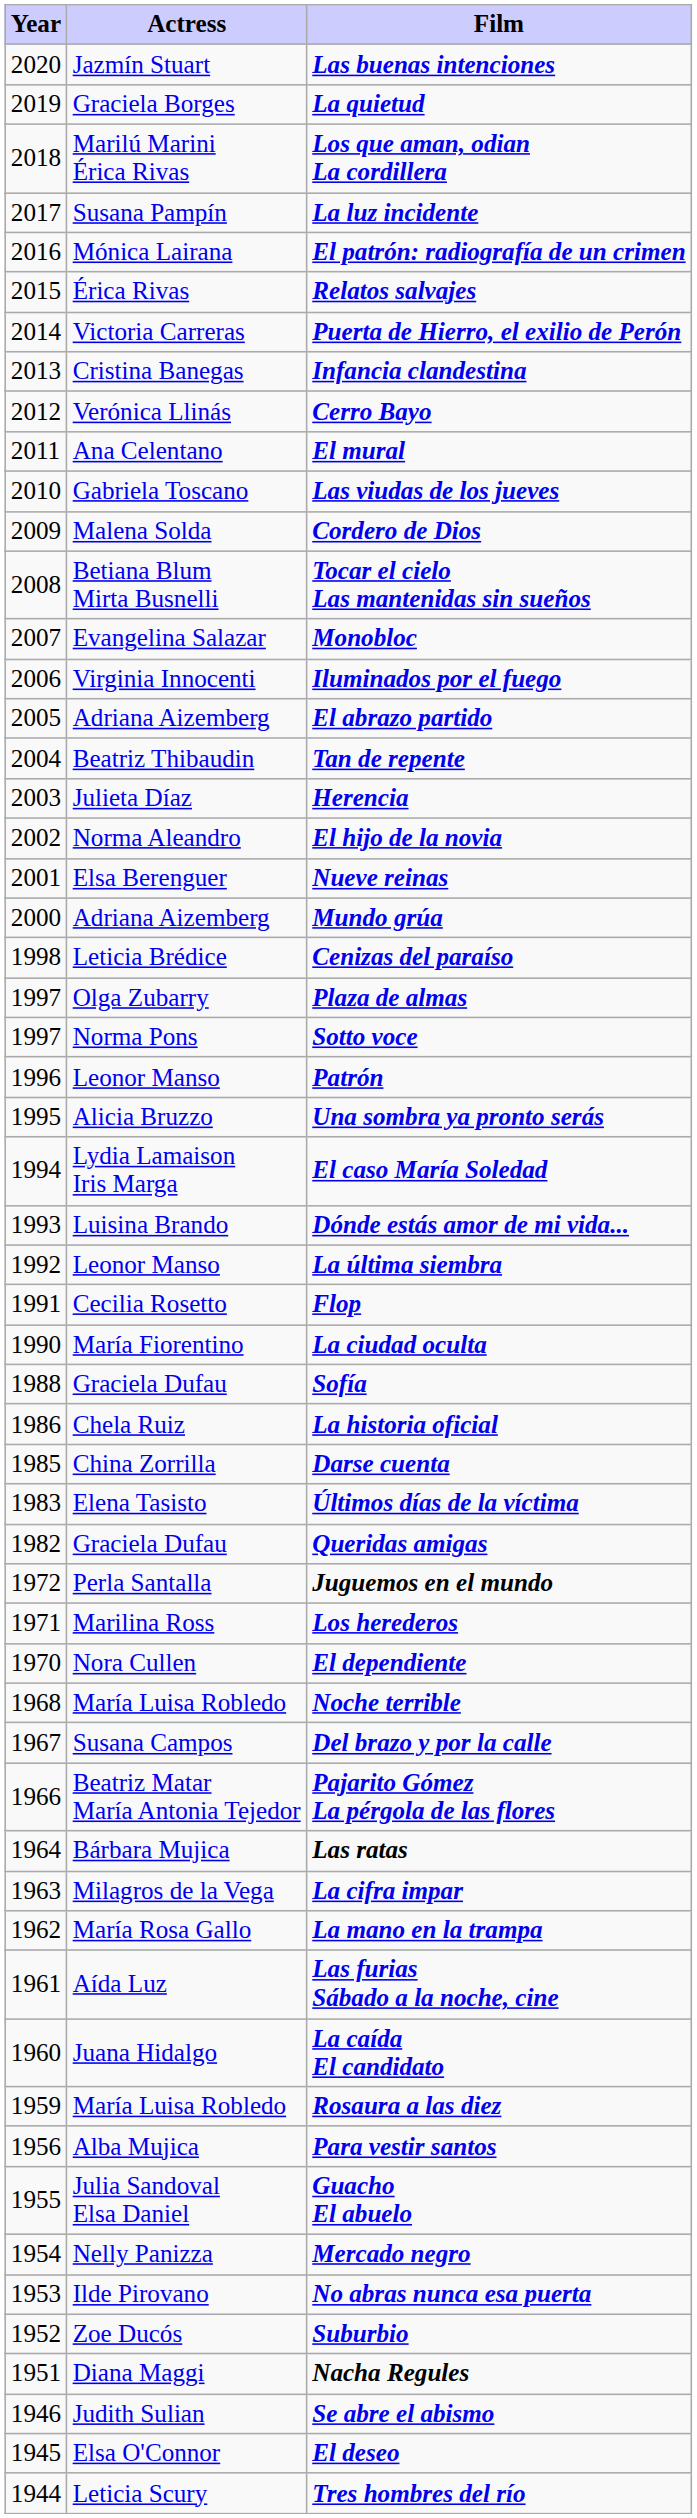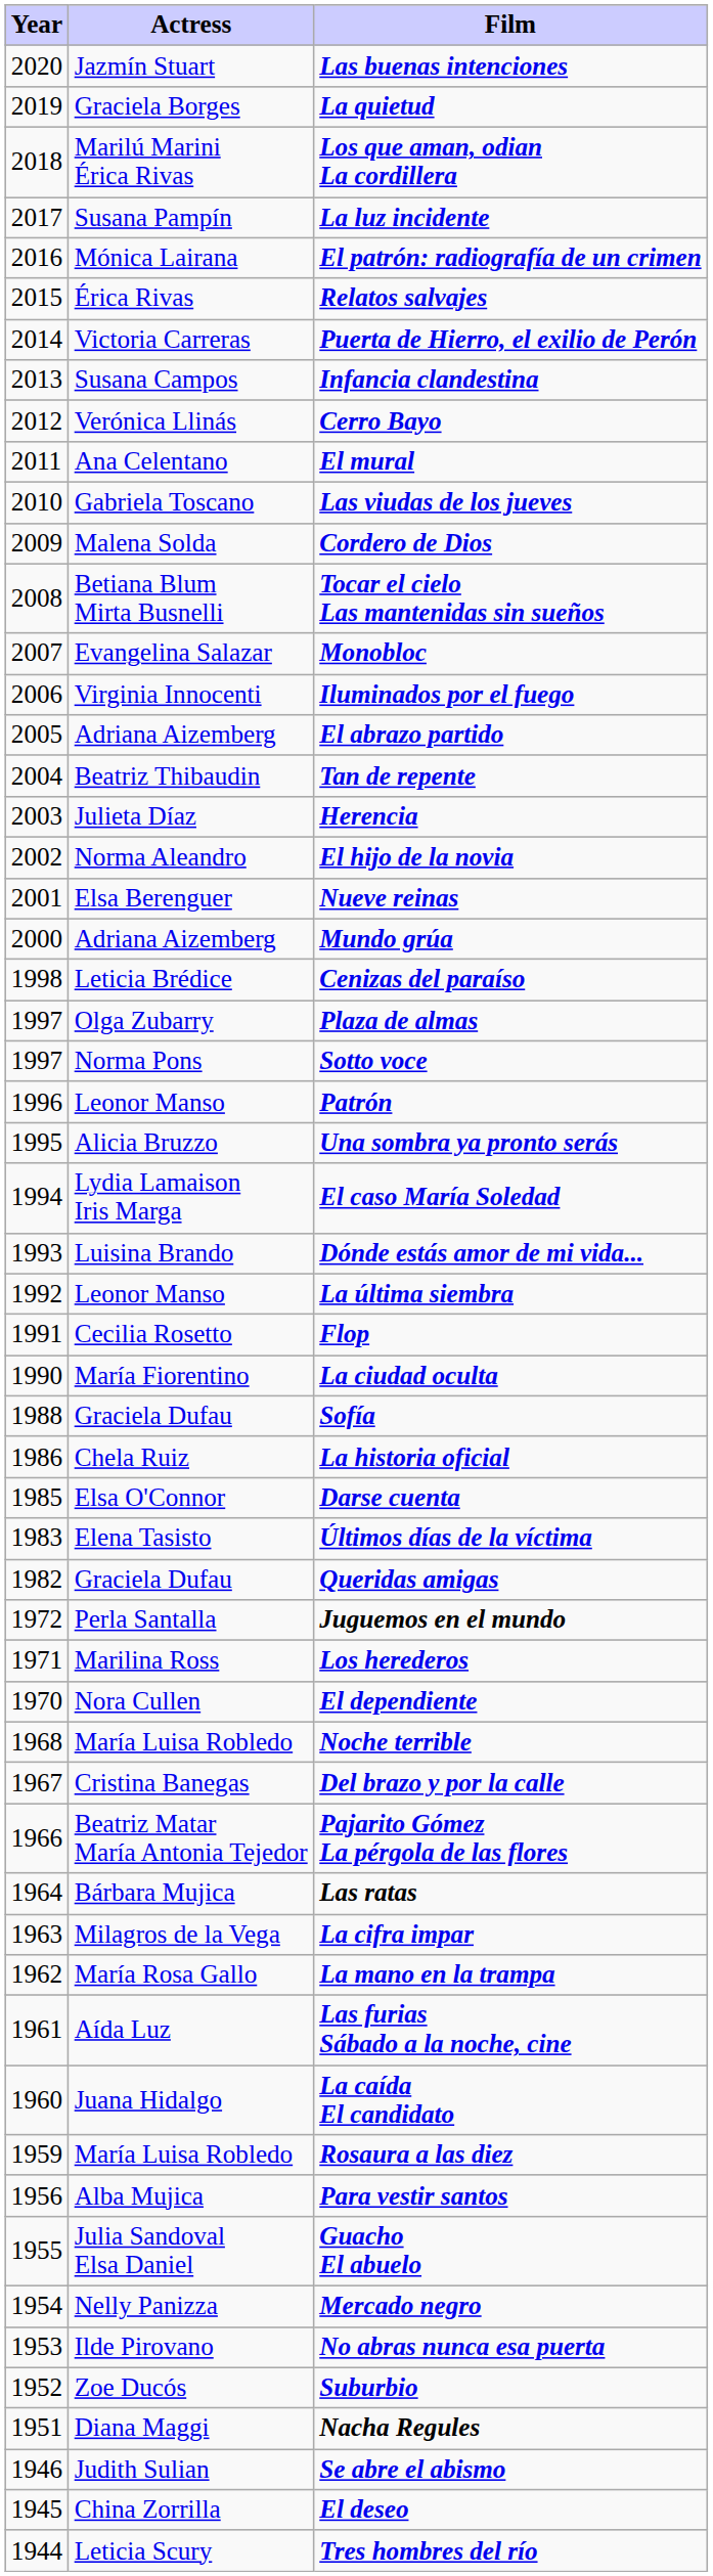Infancia clandestina | Actress: Cristina Banegas -> Susana Campos
Darse cuenta | Actress: China Zorrilla -> Elsa O'Connor
Del brazo y por la calle | Actress: Susana Campos -> Cristina Banegas
El deseo | Actress: Elsa O'Connor -> China Zorrilla
